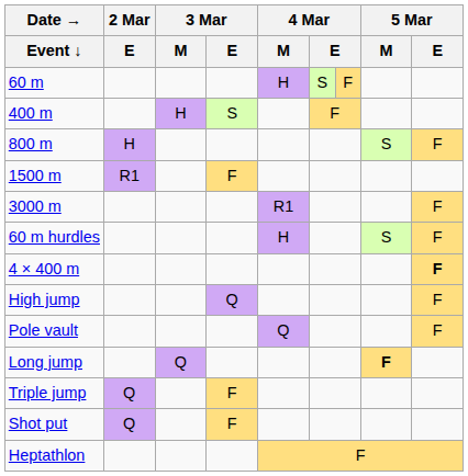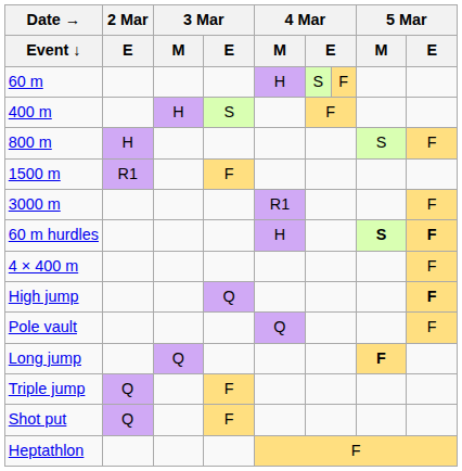60 m hurdles | 5 Mar / M: normal -> bold
60 m hurdles | 5 Mar / E: normal -> bold
4 × 400 m | 5 Mar / E: bold -> normal
High jump | 5 Mar / E: normal -> bold
